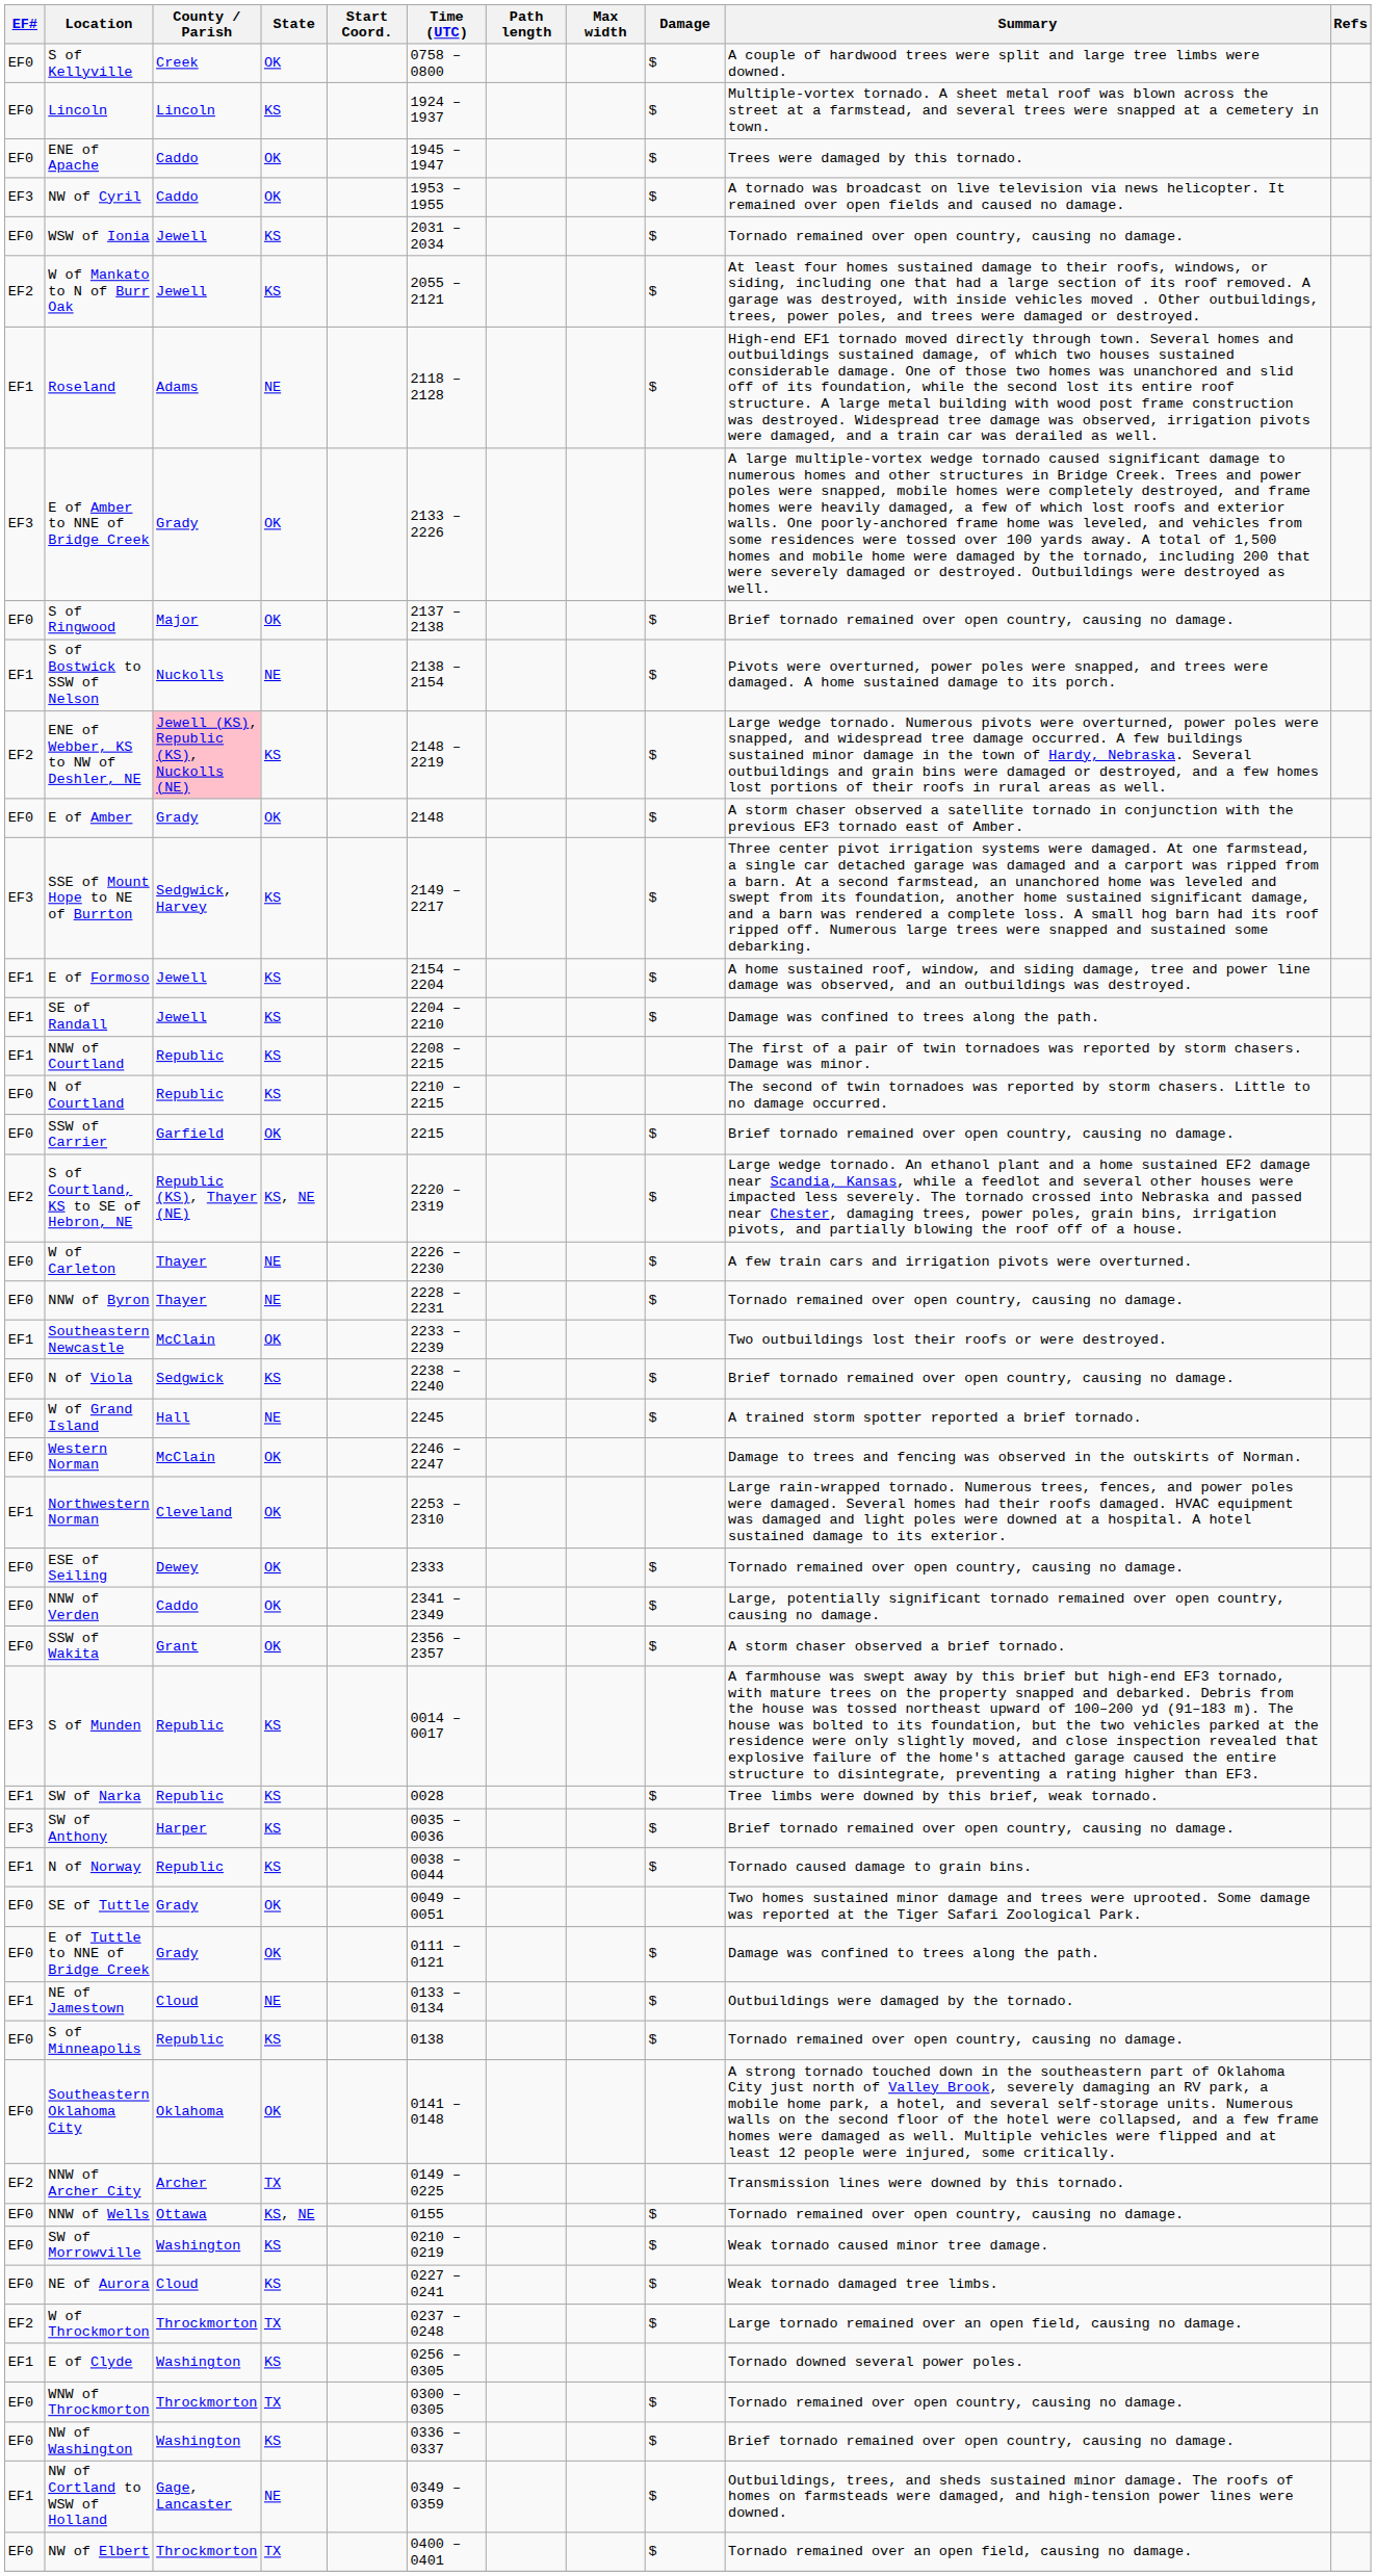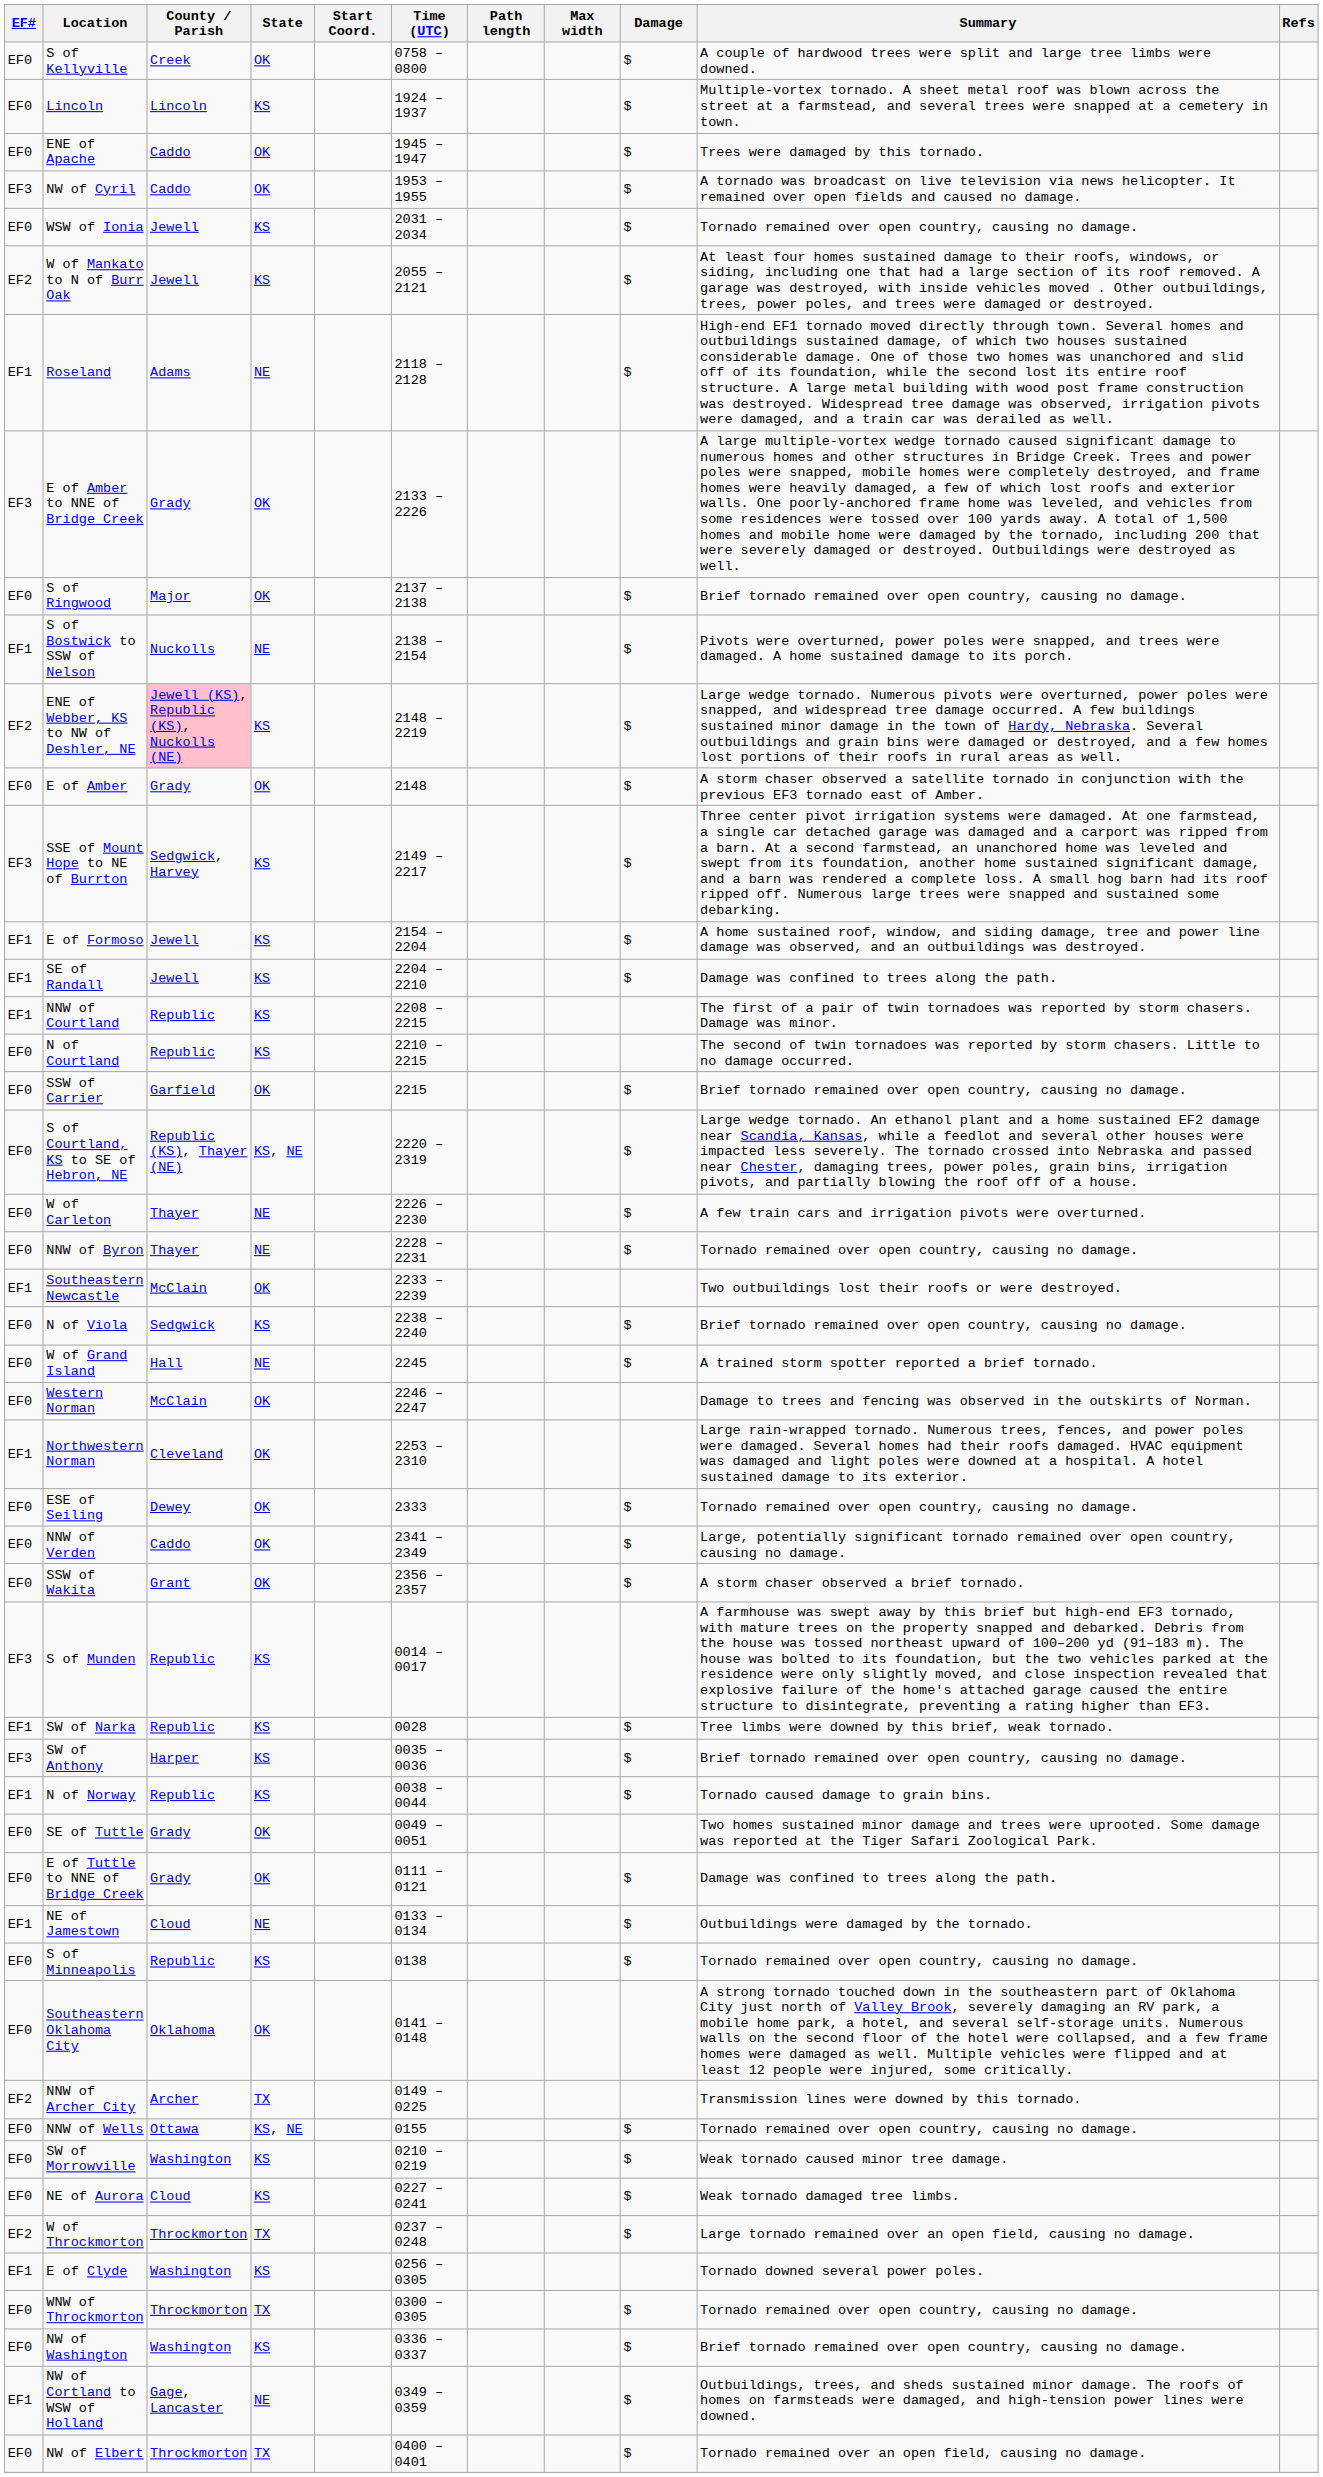S of Courtland, KS to SE of Hebron, NE | EF#: EF2 -> EF0
